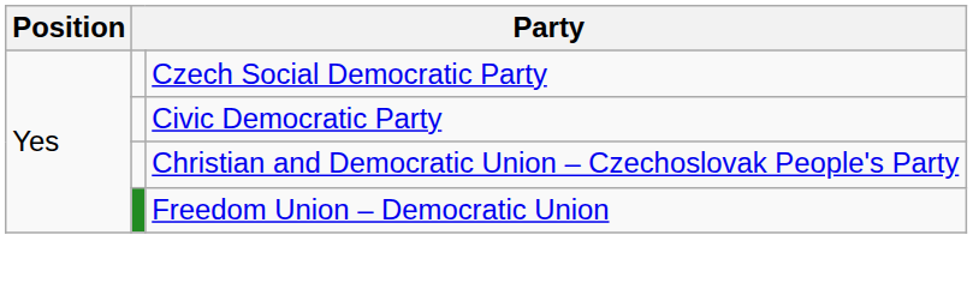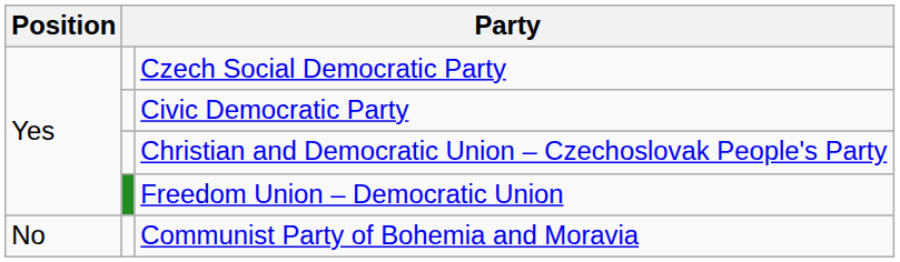+ row: No | Communist Party of Bohemia and Moravia
